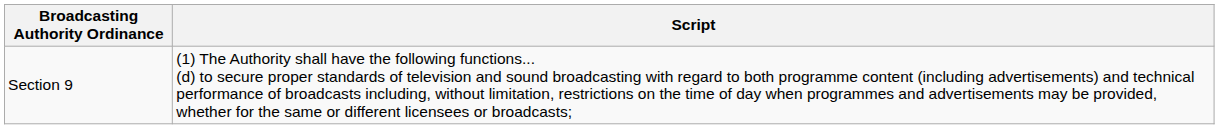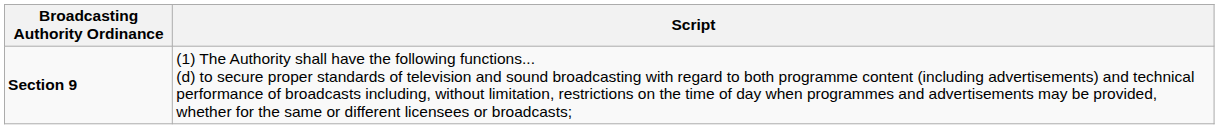Section 9 | Broadcasting Authority Ordinance: normal -> bold
